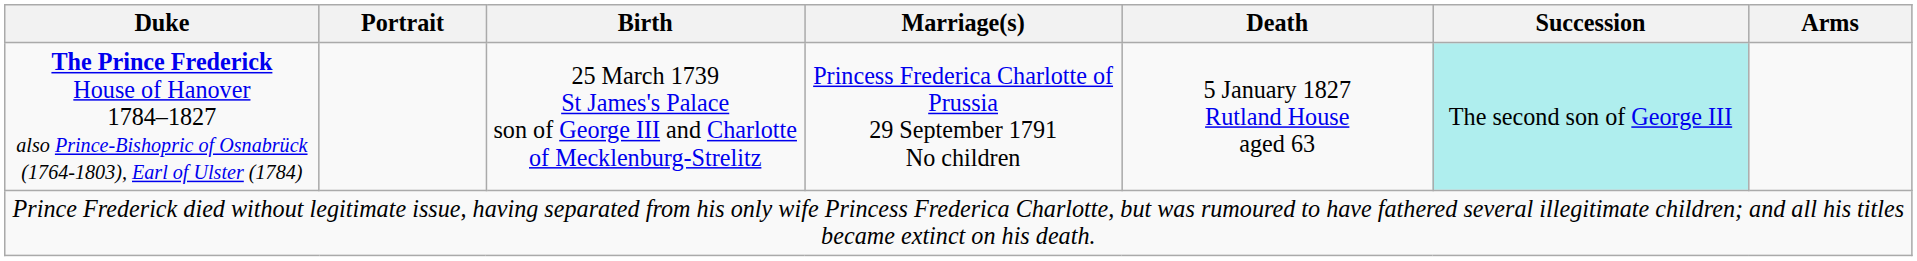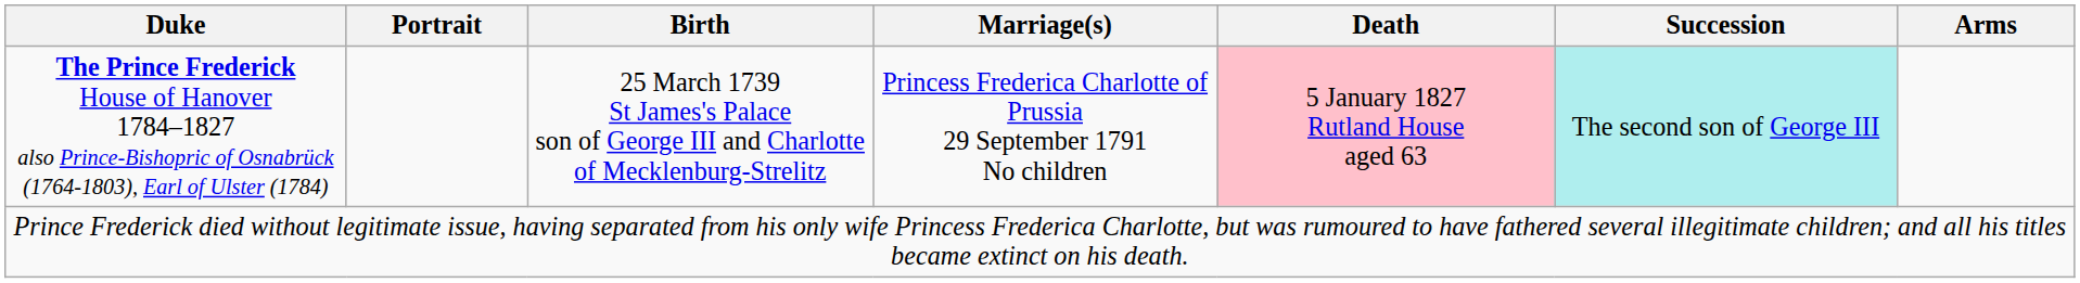row 2 | Death: no background -> pink background
